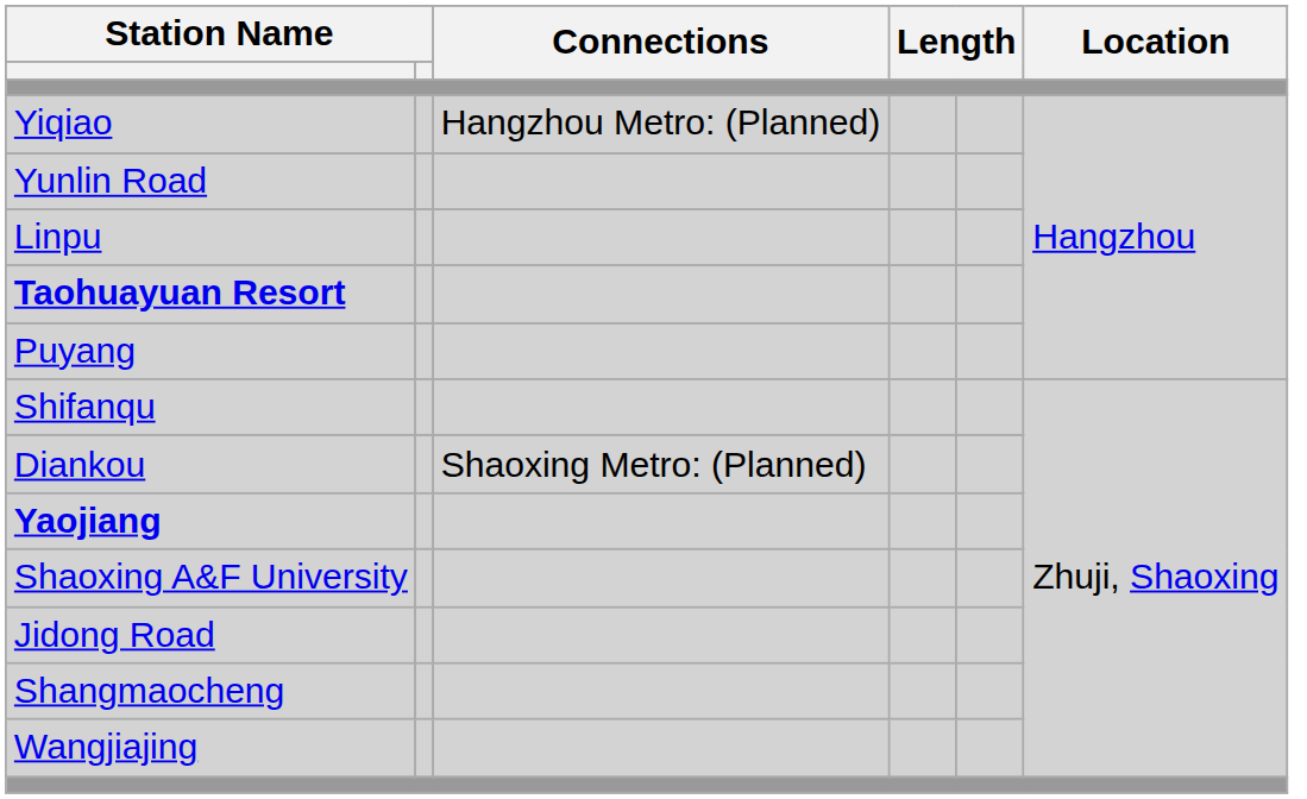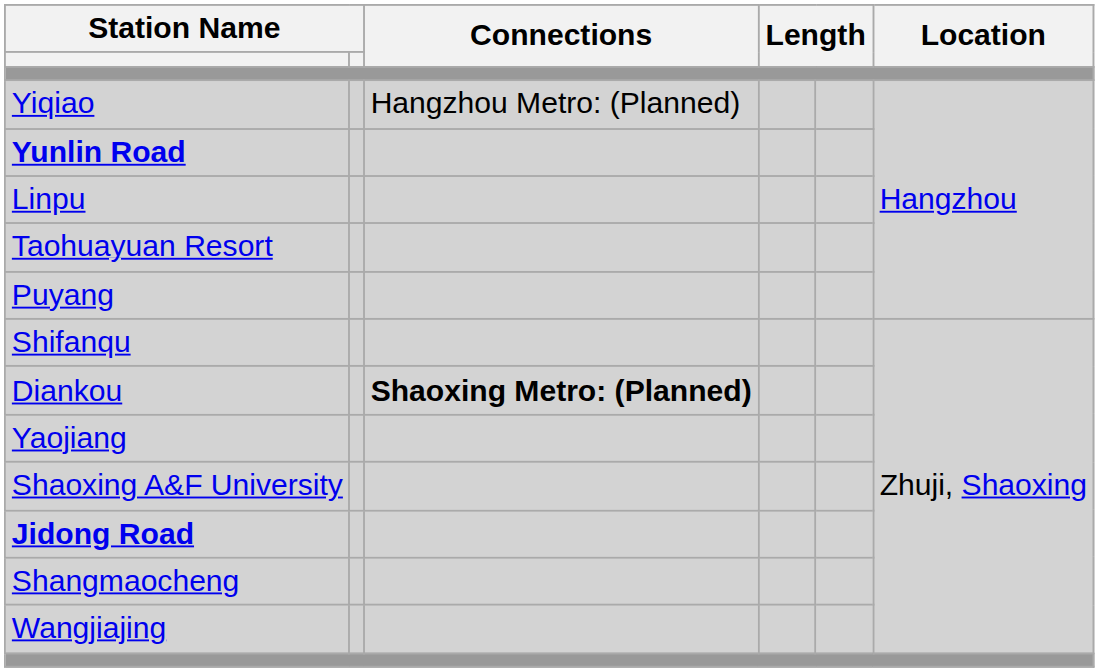Yunlin Road | column 1: normal -> bold
Taohuayuan Resort | column 1: bold -> normal
Diankou | Connections: normal -> bold
Yaojiang | column 1: bold -> normal
Jidong Road | column 1: normal -> bold
